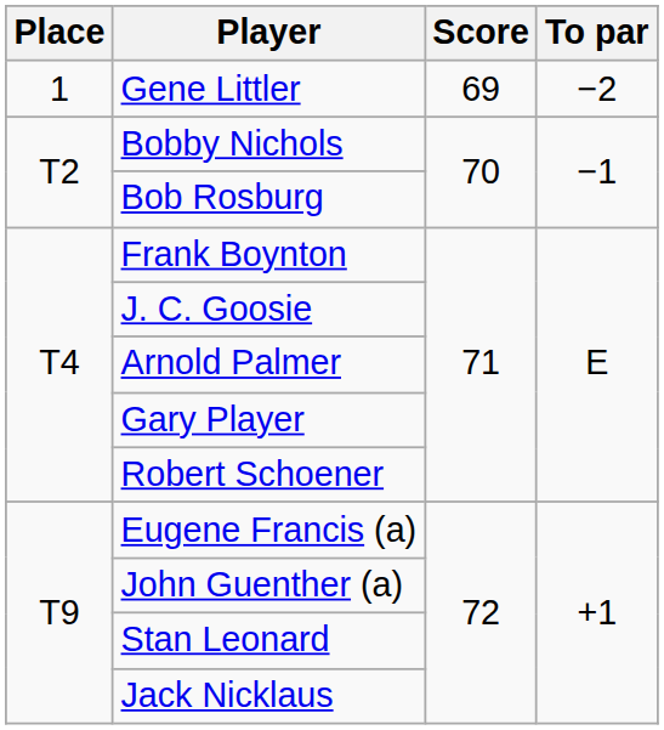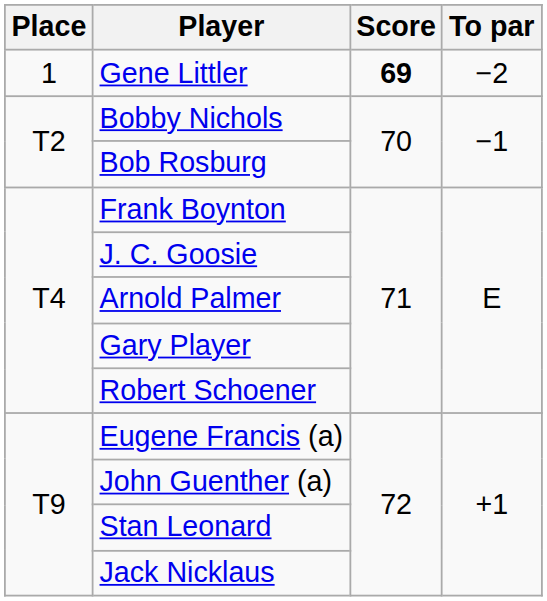Gene Littler | Score: normal -> bold
